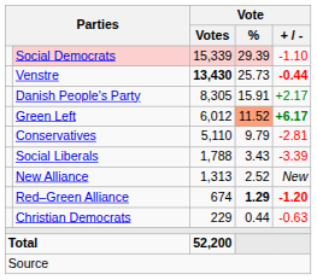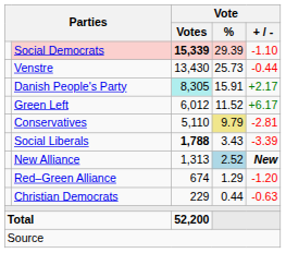Social Democrats | Vote / Votes: normal -> bold
Venstre | Vote / Votes: bold -> normal
Venstre | Vote / + / -: bold -> normal
Danish People's Party | Vote / Votes: no background -> paleturquoise background
Green Left | Vote / %: lightsalmon background -> no background
Green Left | Vote / + / -: bold -> normal
Conservatives | Vote / %: no background -> khaki background
Social Liberals | Vote / Votes: normal -> bold
New Alliance | Vote / %: no background -> lightblue background
New Alliance | Vote / + / -: normal -> bold
Red–Green Alliance | Vote / %: bold -> normal
Red–Green Alliance | Vote / + / -: bold -> normal
